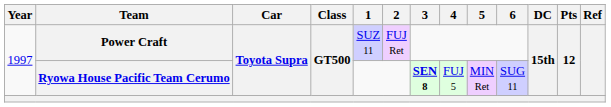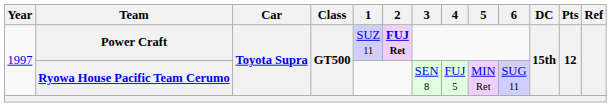Power Craft | 2: normal -> bold
Ryowa House Pacific Team Cerumo | 3: bold -> normal
